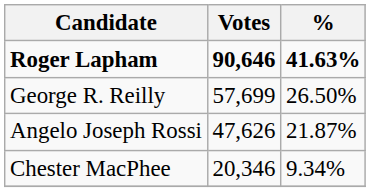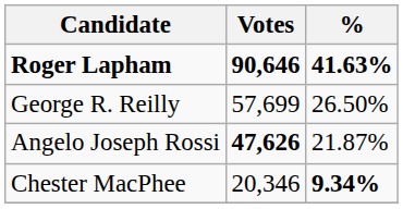Angelo Joseph Rossi | Votes: normal -> bold
Chester MacPhee | %: normal -> bold
